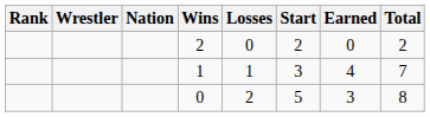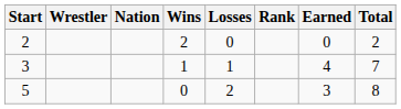columns swapped: Rank <-> Start
